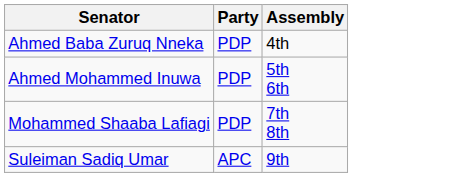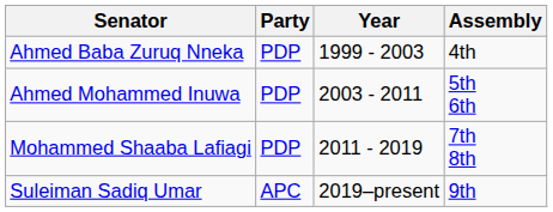+ column: Year | 1999 - 2003 | 2003 - 2011 | 2011 - 2019 | 2019–present
